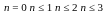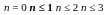n = 0 | column 2: normal -> bold
